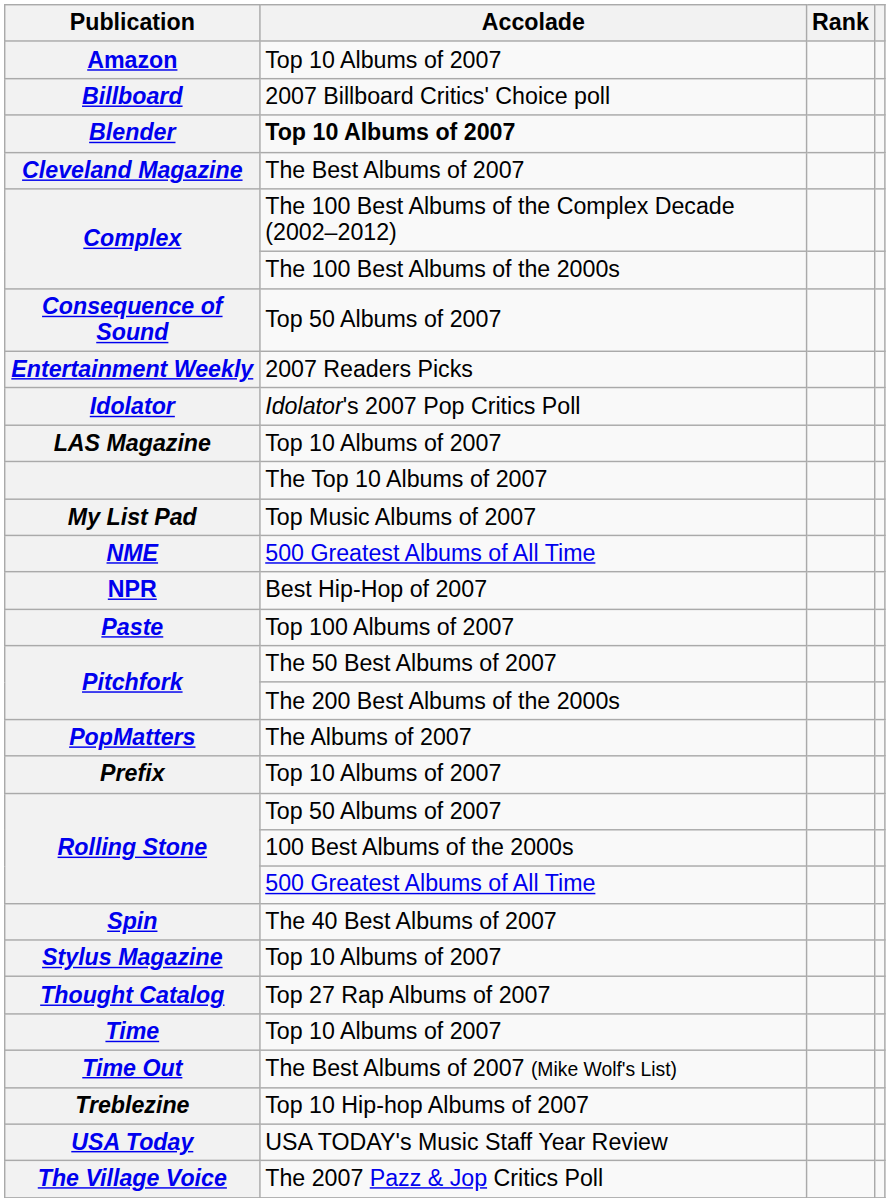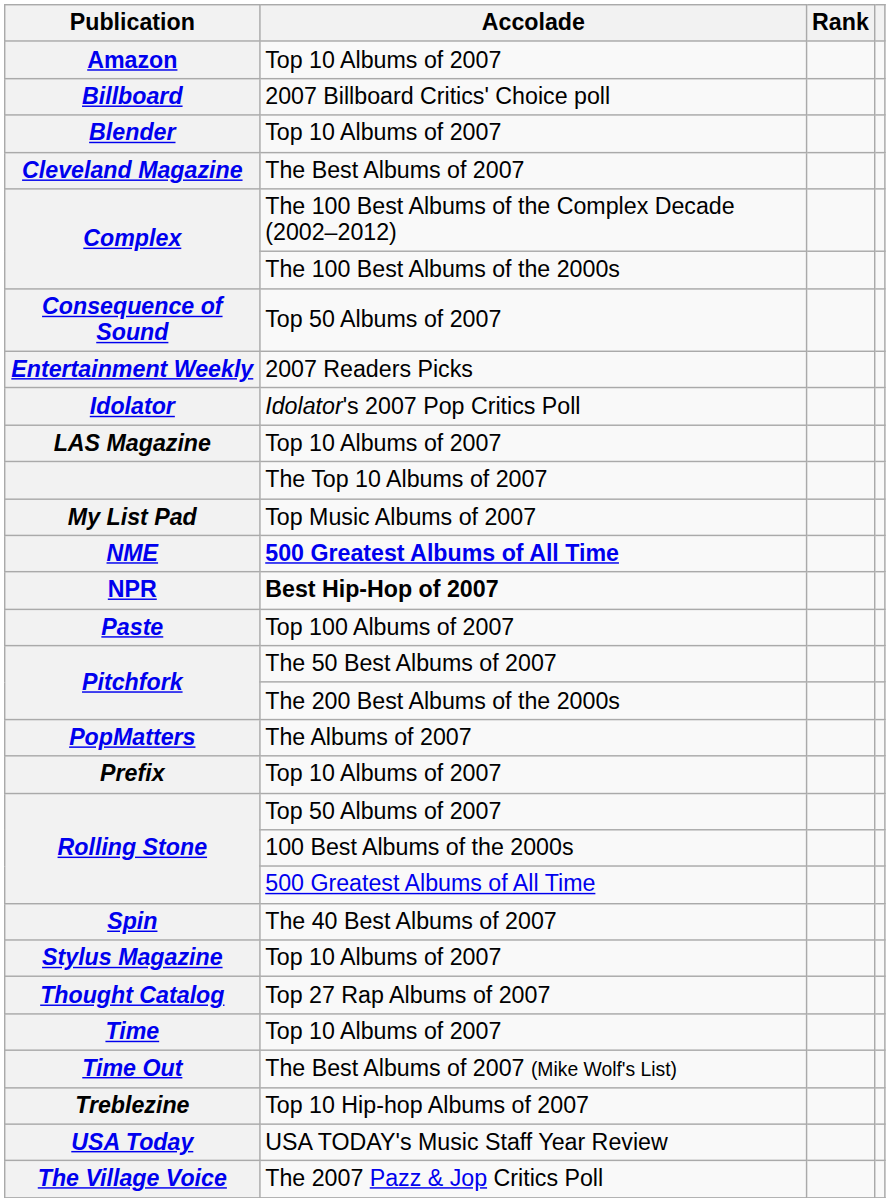Blender | Accolade: bold -> normal
NME | Accolade: normal -> bold
NPR | Accolade: normal -> bold
